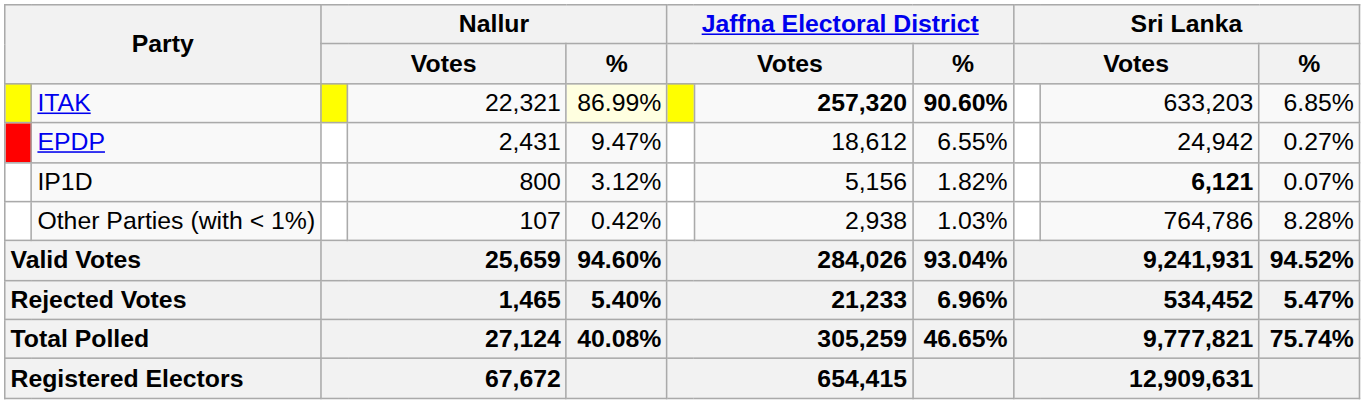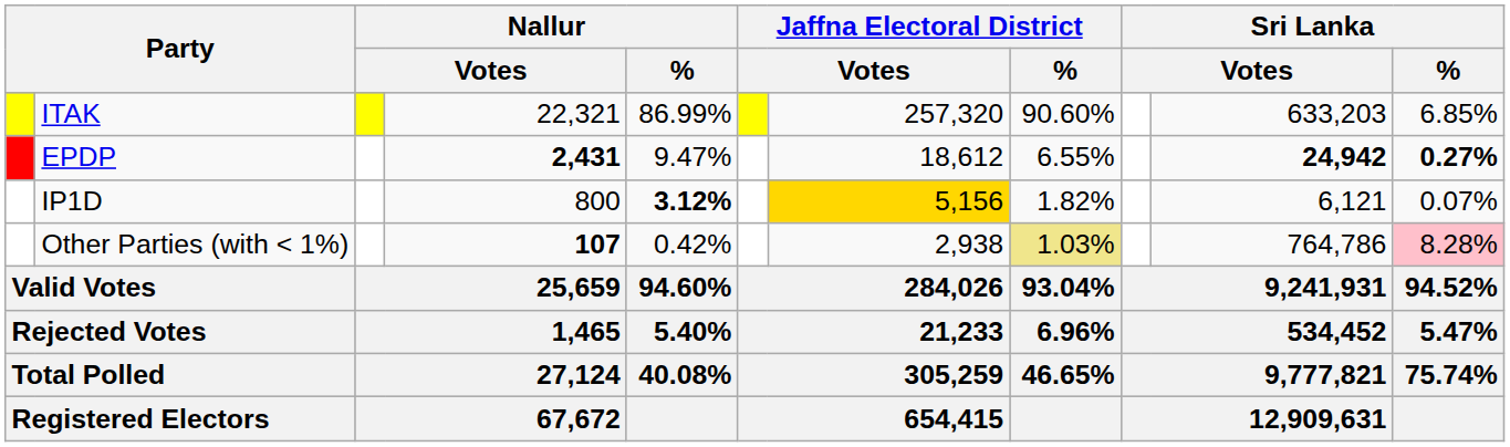ITAK | Nallur / %: lightyellow background -> no background
ITAK | column 7: bold -> normal
ITAK | Jaffna Electoral District / %: bold -> normal
EPDP | column 4: normal -> bold
EPDP | column 10: normal -> bold
EPDP | Sri Lanka / %: normal -> bold
IP1D | Nallur / %: normal -> bold
IP1D | column 7: no background -> gold background
IP1D | column 10: bold -> normal
Other Parties (with < 1%) | column 4: normal -> bold
Other Parties (with < 1%) | Jaffna Electoral District / %: no background -> khaki background
Other Parties (with < 1%) | Sri Lanka / %: no background -> pink background
